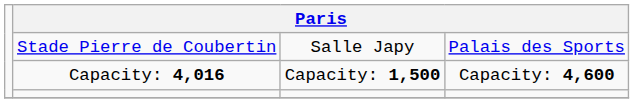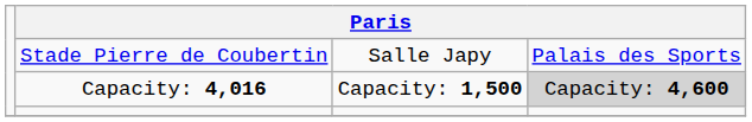Capacity: 4,016 | column 4: no background -> lightgrey background
